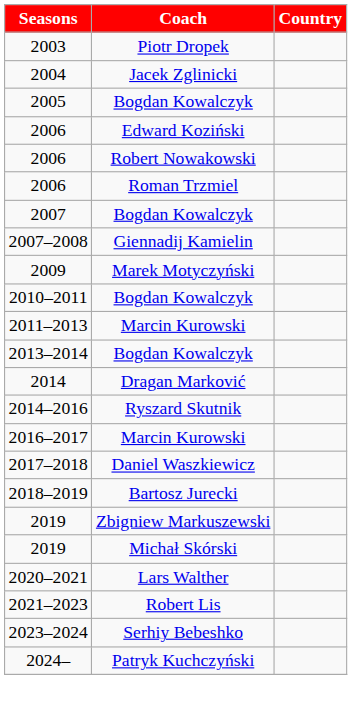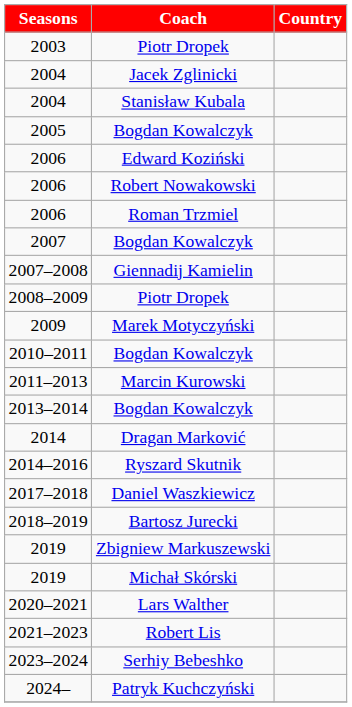+ row: 2004 | Stanisław Kubala
+ row: 2008–2009 | Piotr Dropek
- row: 2016–2017 | Marcin Kurowski
